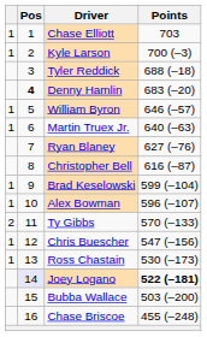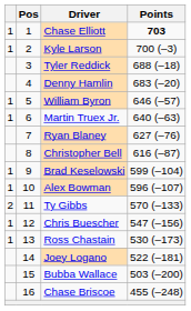Chase Elliott | Points: normal -> bold
Denny Hamlin | Pos: bold -> normal
Joey Logano | Pos: lavender background -> no background
Joey Logano | Points: bold -> normal
